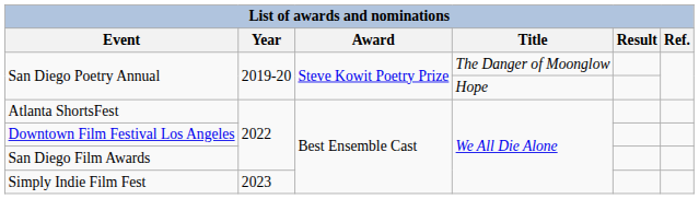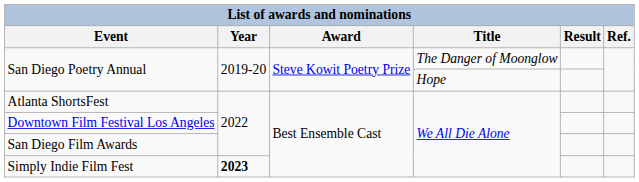Simply Indie Film Fest | Year: normal -> bold
